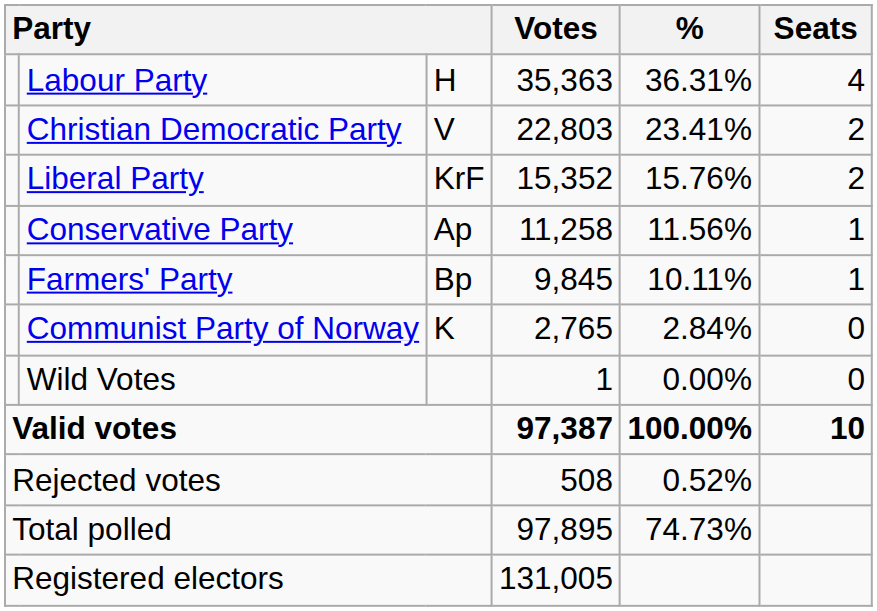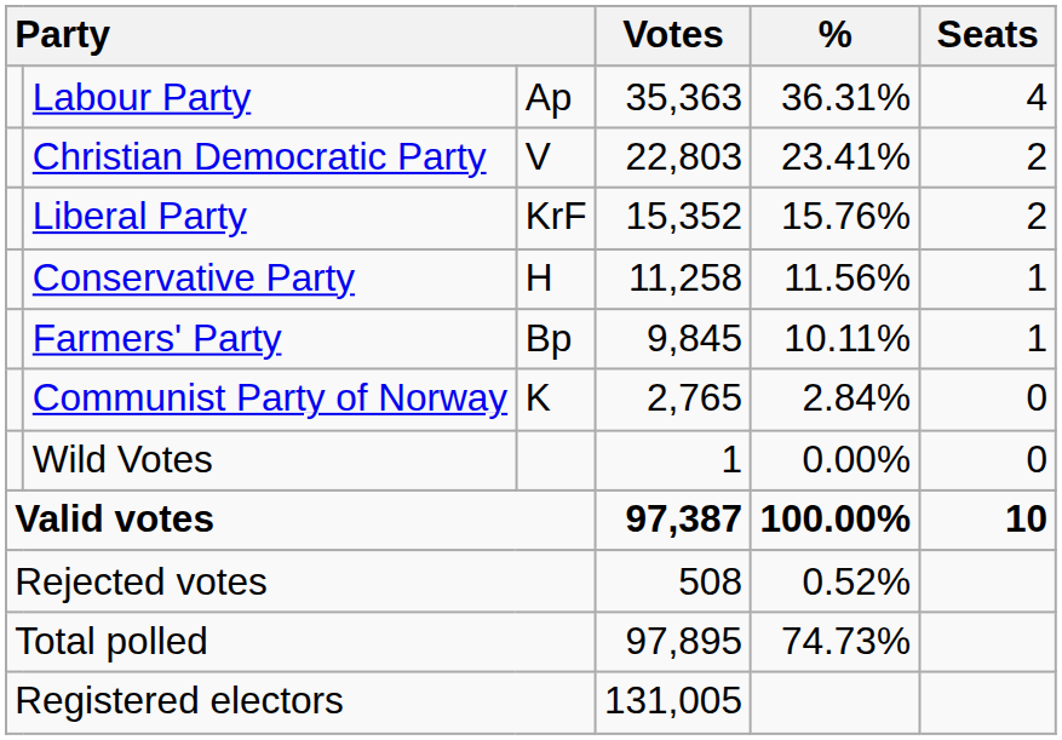Labour Party | column 3: H -> Ap
Conservative Party | column 3: Ap -> H
